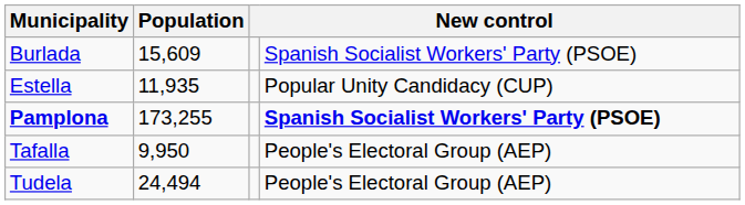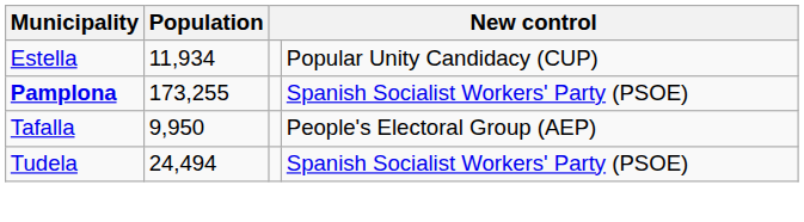- row: Burlada | 15,609 | Spanish Socialist Workers' Party (PSOE)
Estella | Population: 11,935 -> 11,934
Pamplona | column 4: bold -> normal
Tudela | column 4: People's Electoral Group (AEP) -> Spanish Socialist Workers' Party (PSOE)
